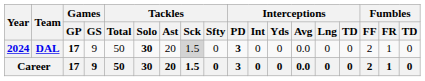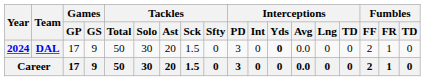DAL | Games / GP: bold -> normal
DAL | Tackles / Solo: bold -> normal
DAL | Tackles / Sck: lightgrey background -> no background
DAL | Interceptions / PD: bold -> normal
DAL | Interceptions / Yds: normal -> bold
